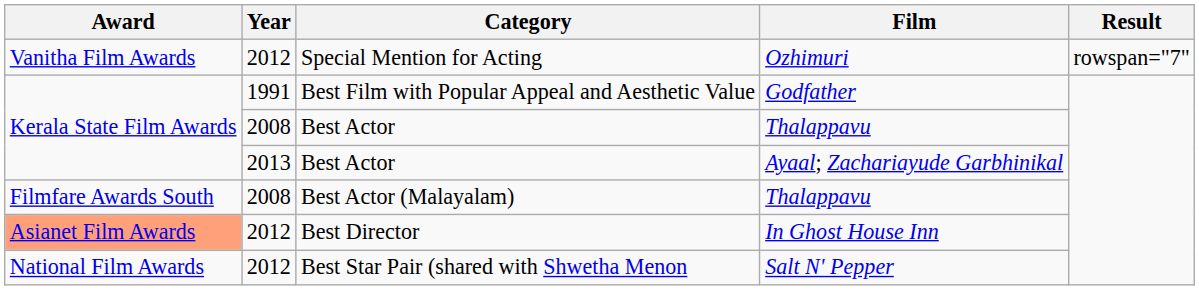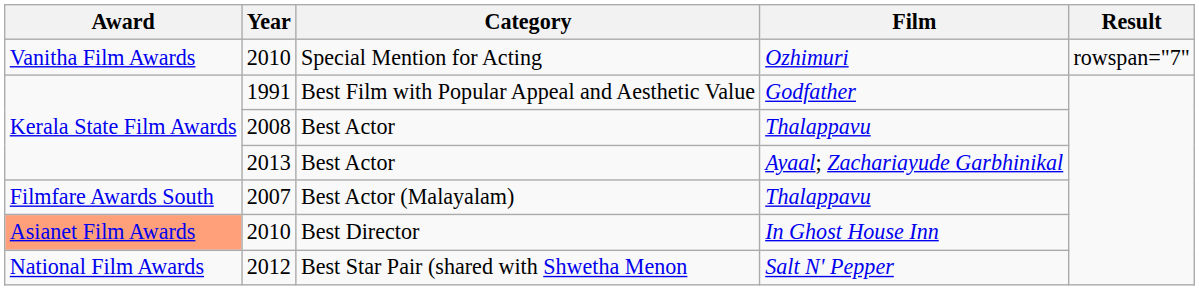Special Mention for Acting | Year: 2012 -> 2010
Best Actor (Malayalam) | Year: 2008 -> 2007
Best Director | Year: 2012 -> 2010
